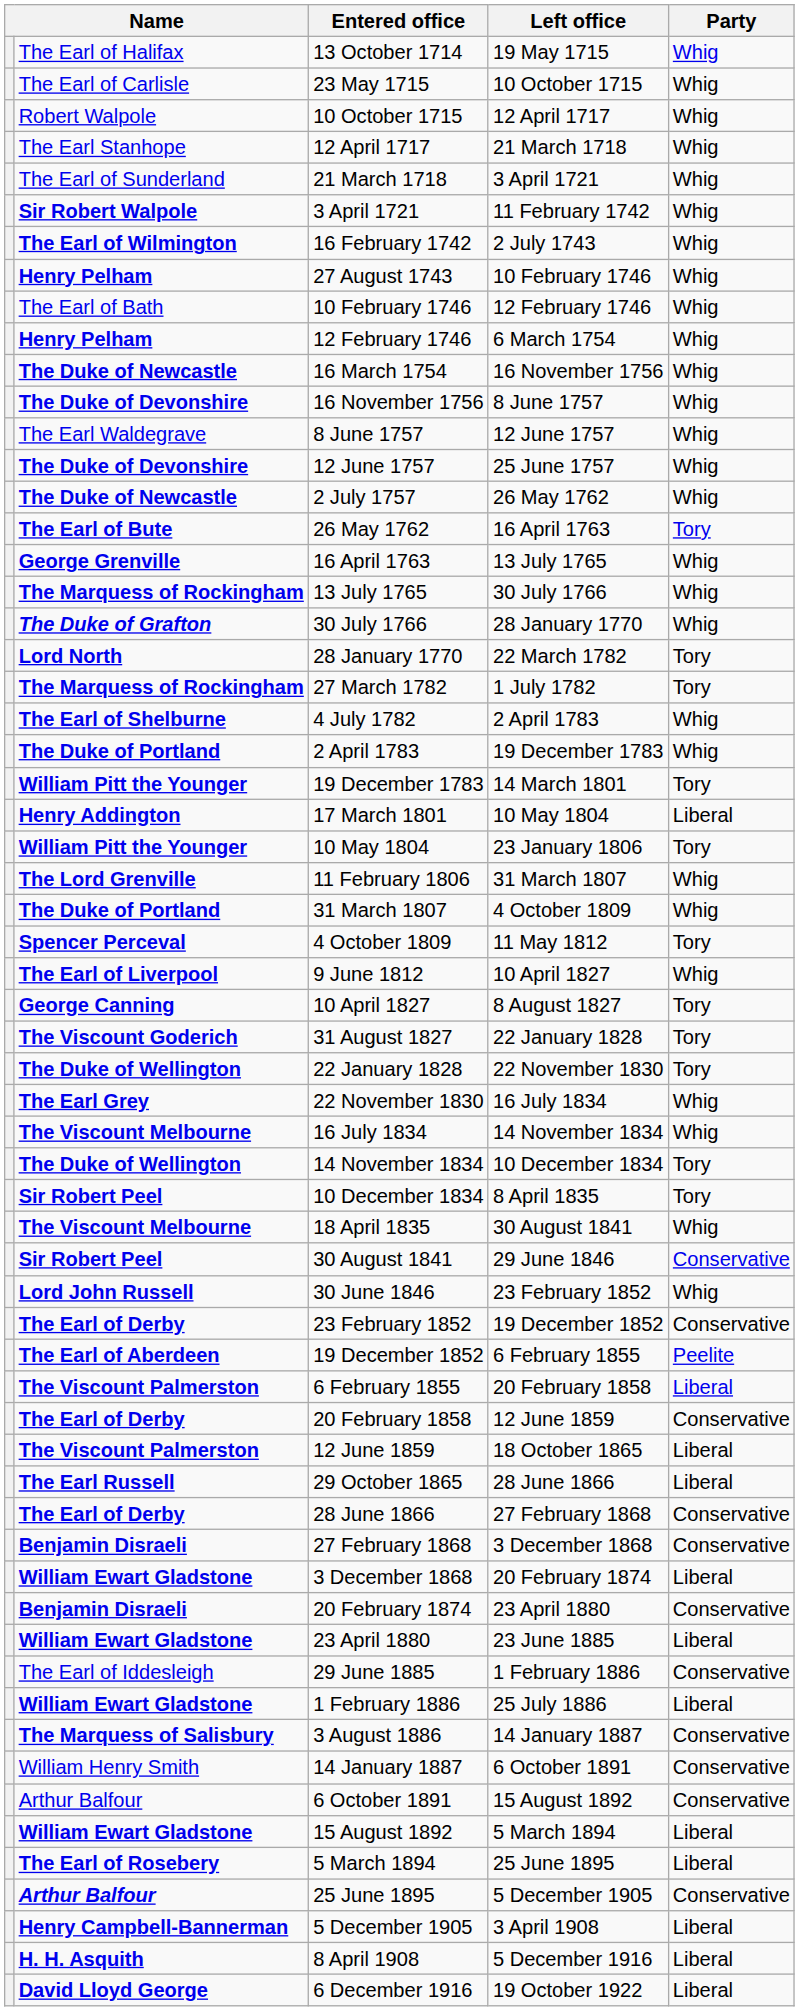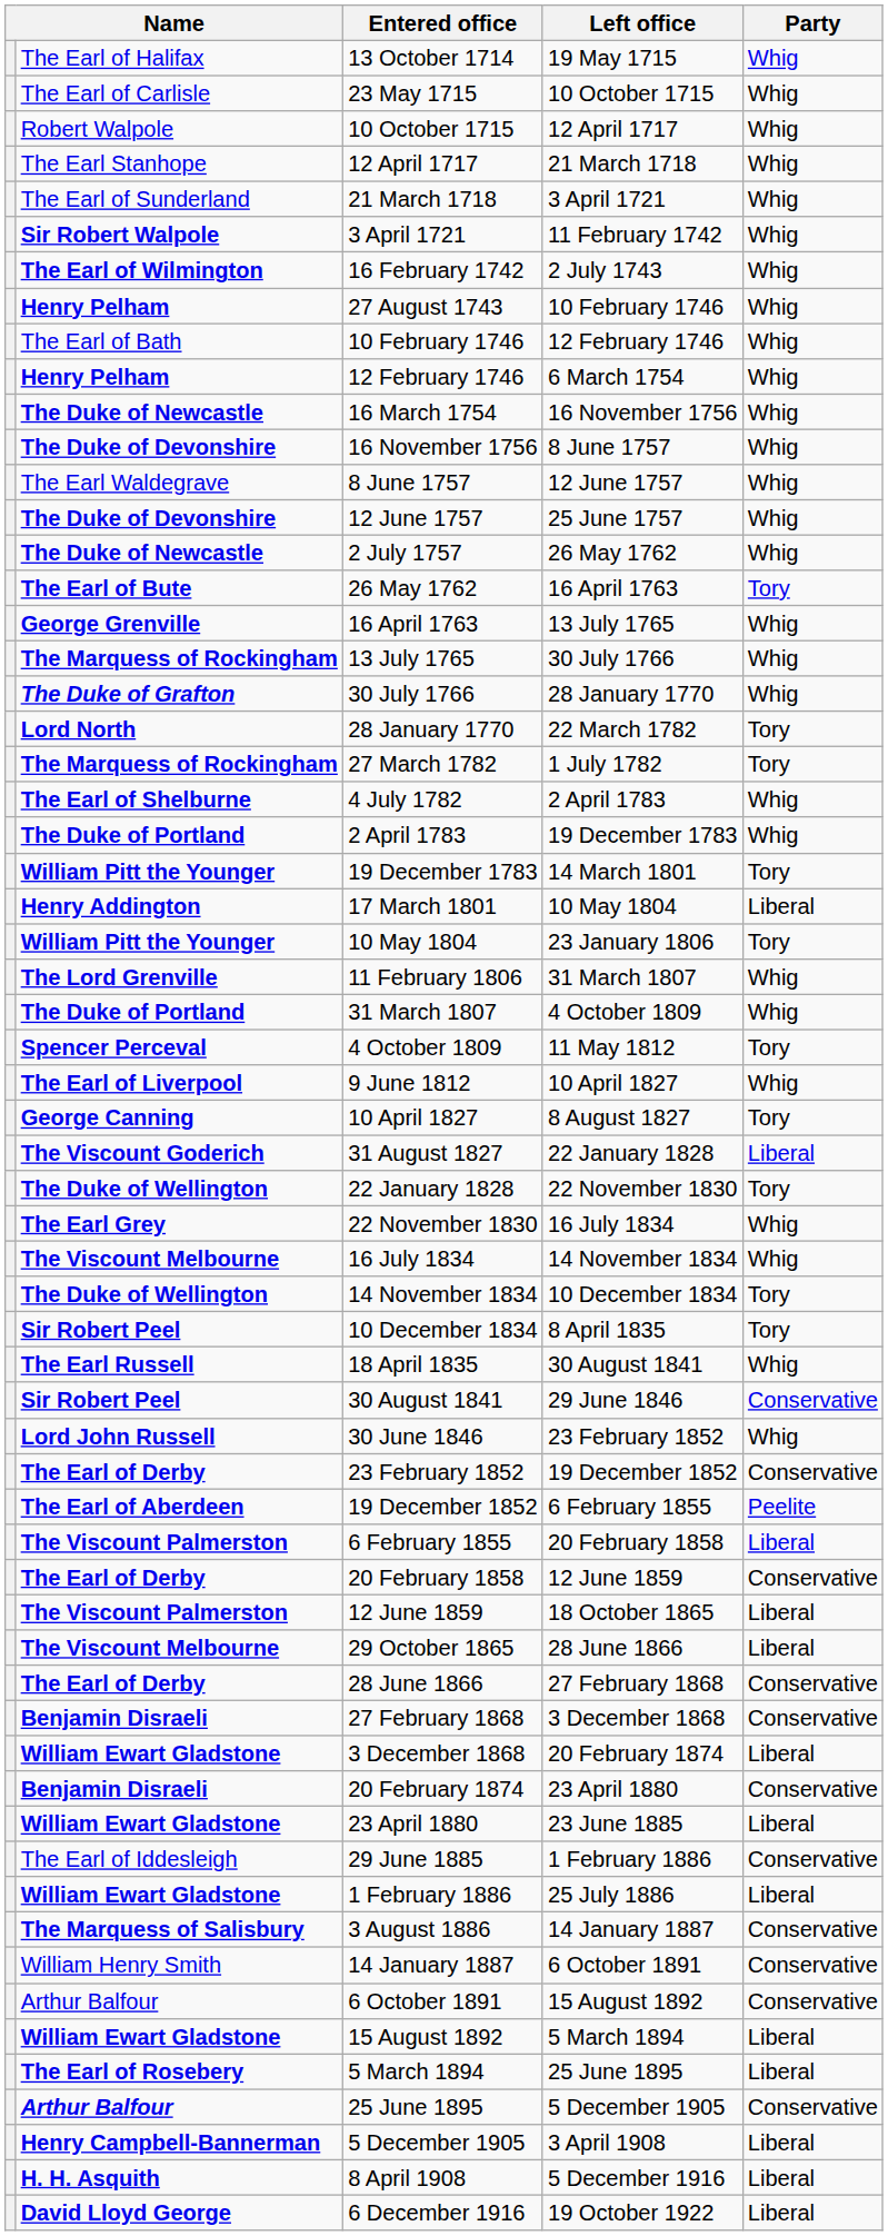31 August 1827 | Party: Tory -> Liberal
18 April 1835 | column 2: The Viscount Melbourne -> The Earl Russell
29 October 1865 | column 2: The Earl Russell -> The Viscount Melbourne
